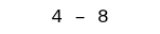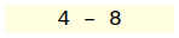row 1 | column 1: no background -> lightyellow background
